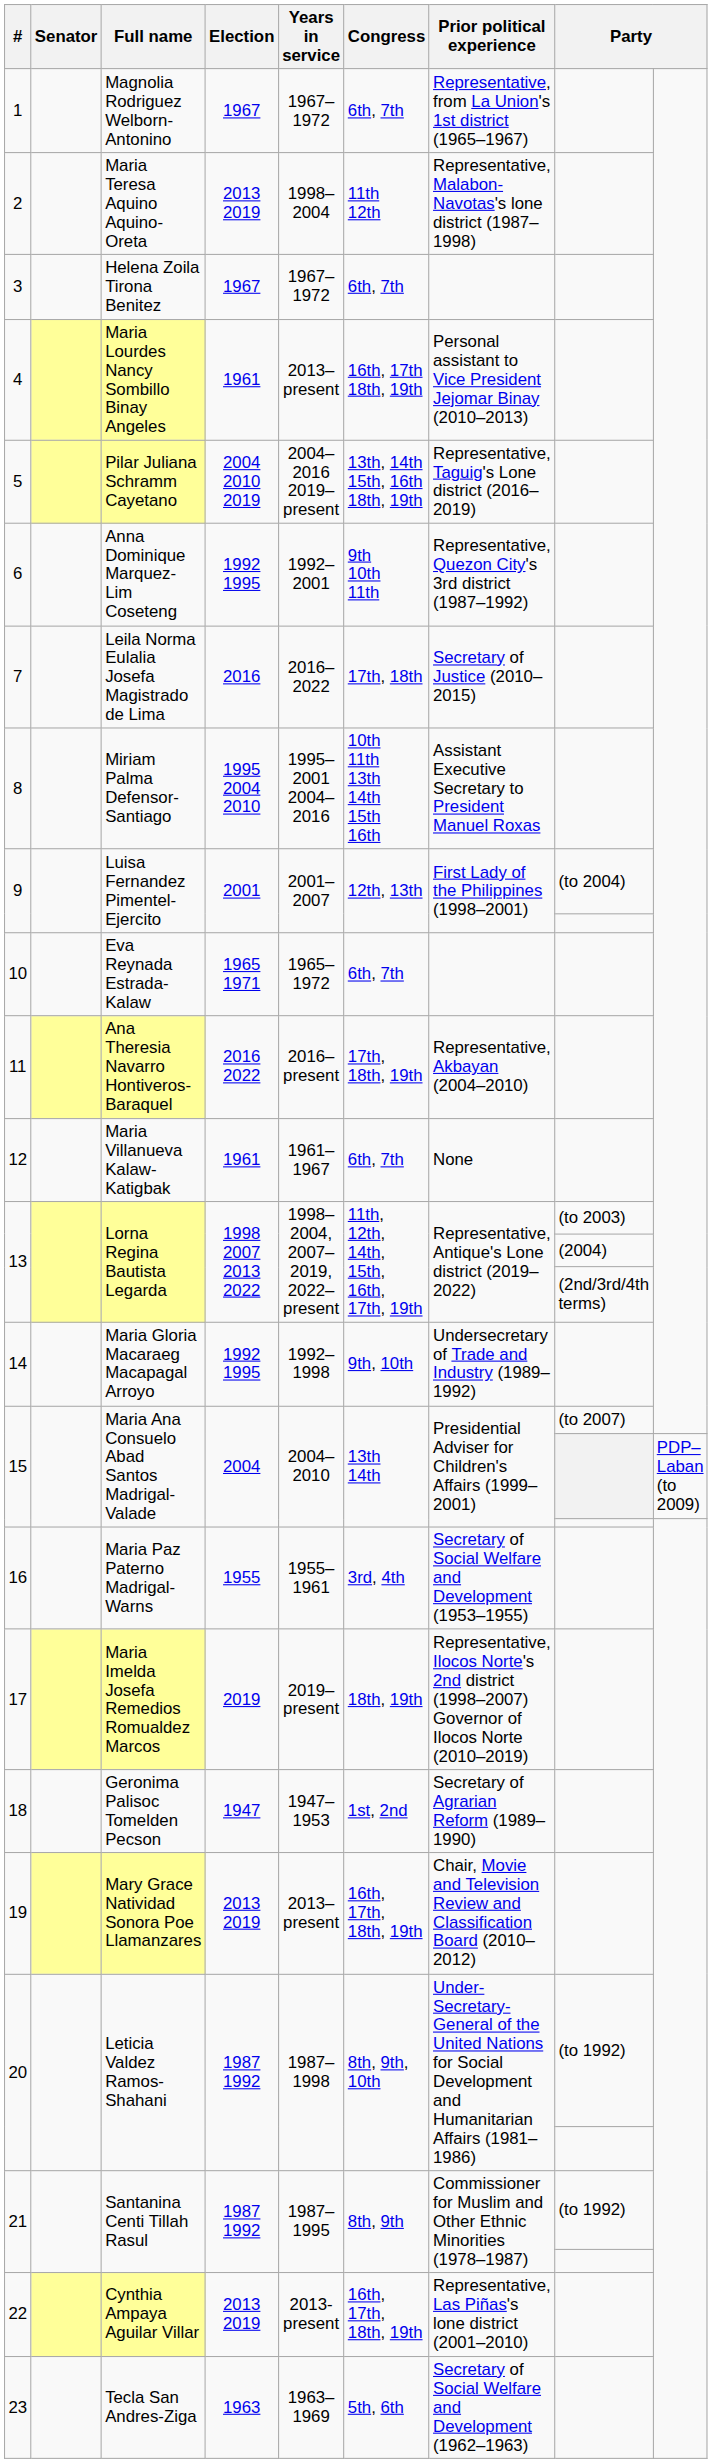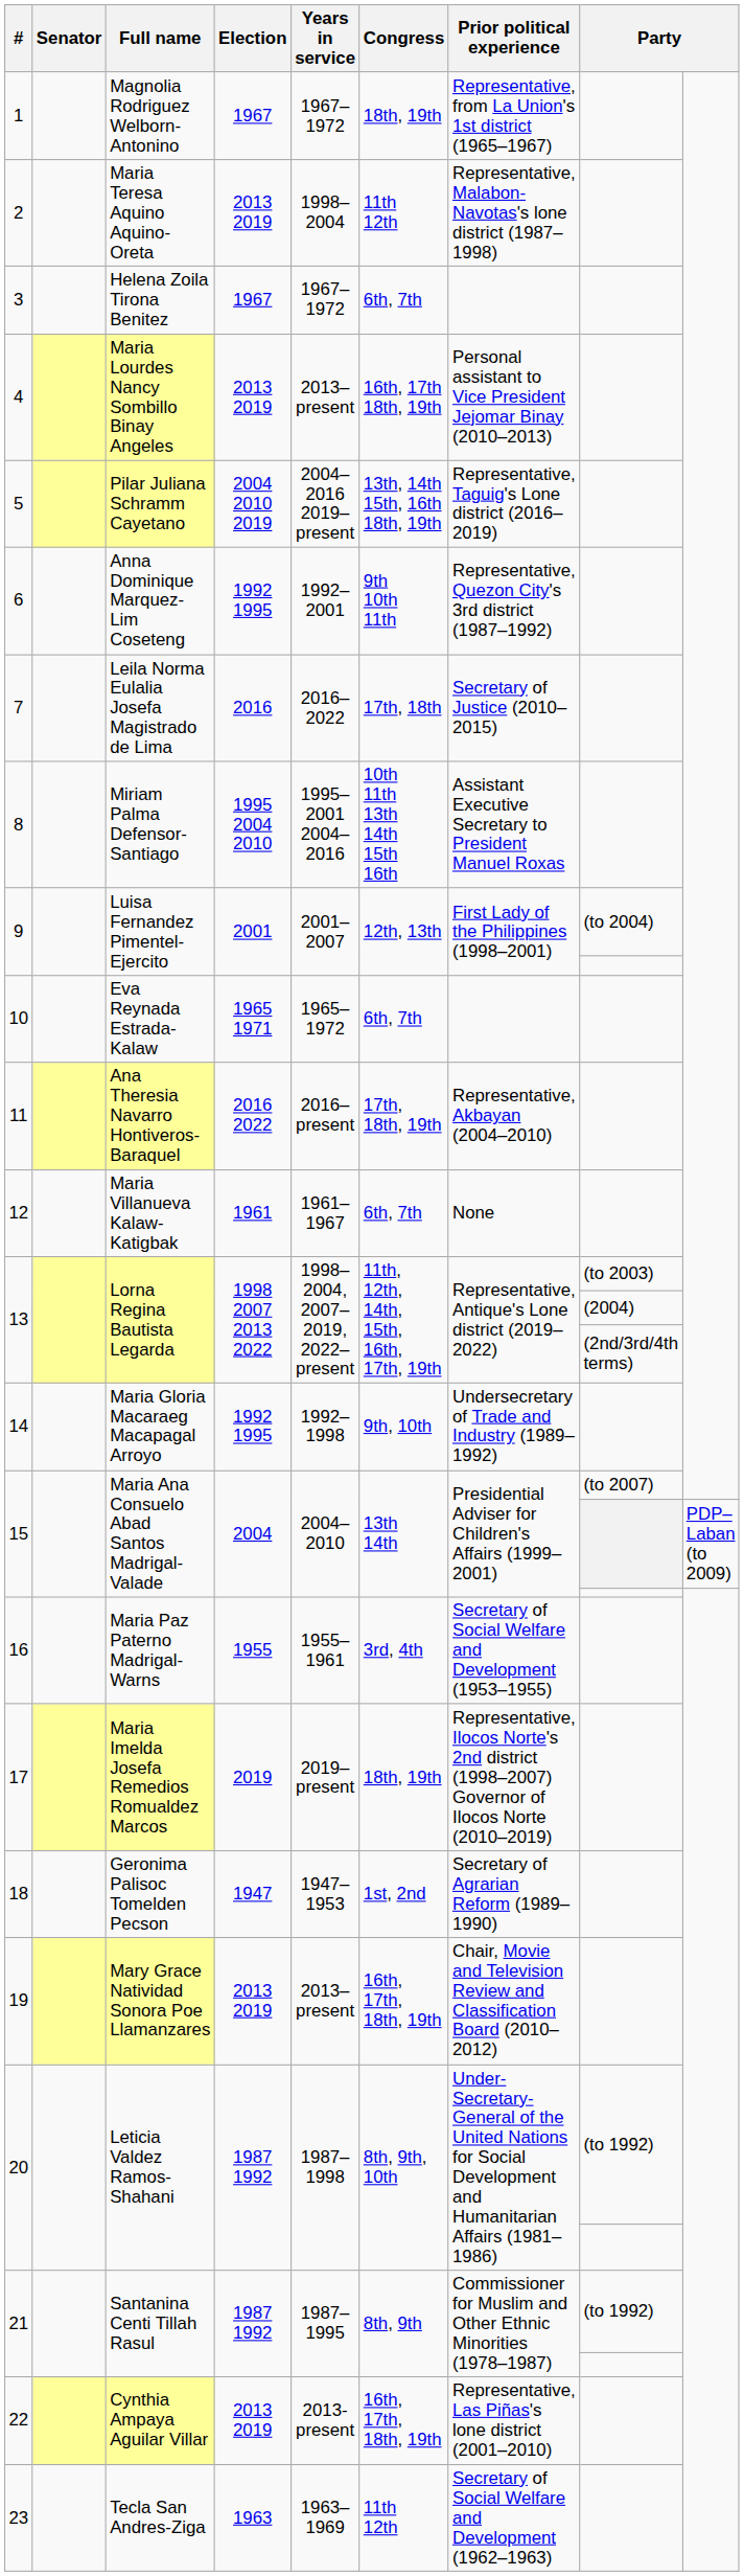1 | Congress: 6th, 7th -> 18th, 19th
4 | Election: 1961 -> 2013 2019
23 | Congress: 5th, 6th -> 11th 12th
